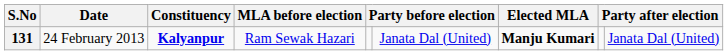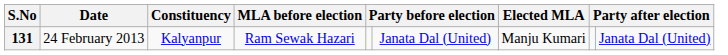131 | Constituency: bold -> normal
131 | Elected MLA: bold -> normal
